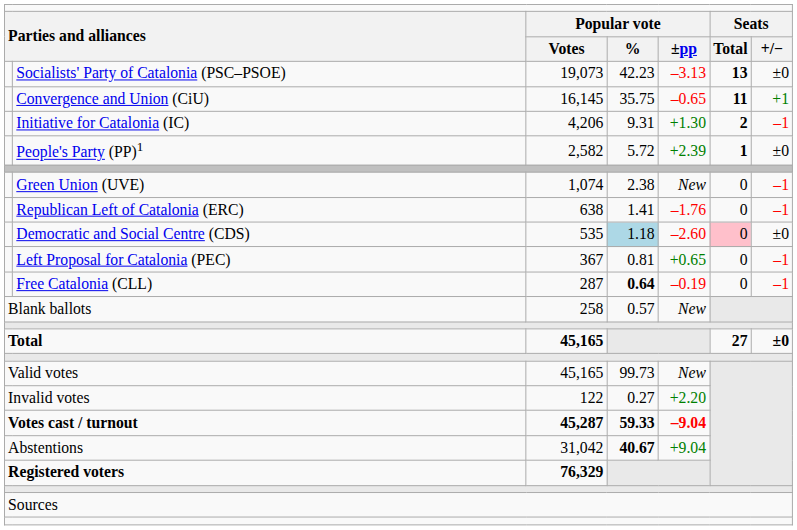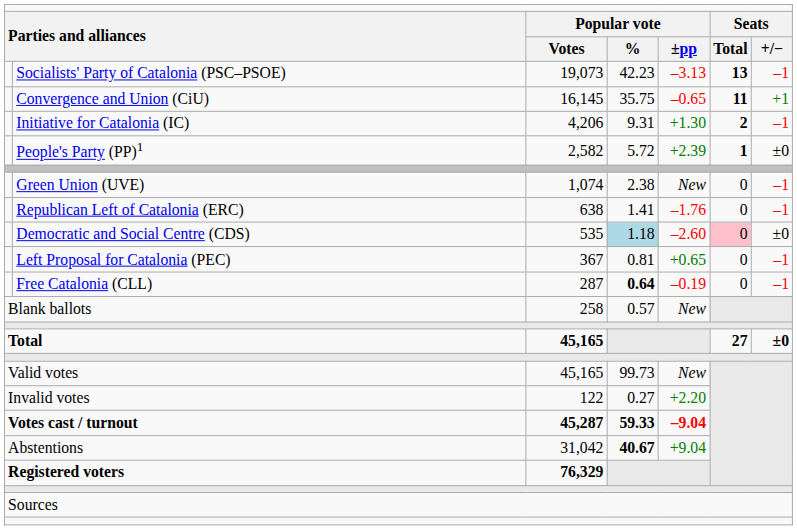Socialists' Party of Catalonia (PSC–PSOE) | column 7: ±0 -> –1
